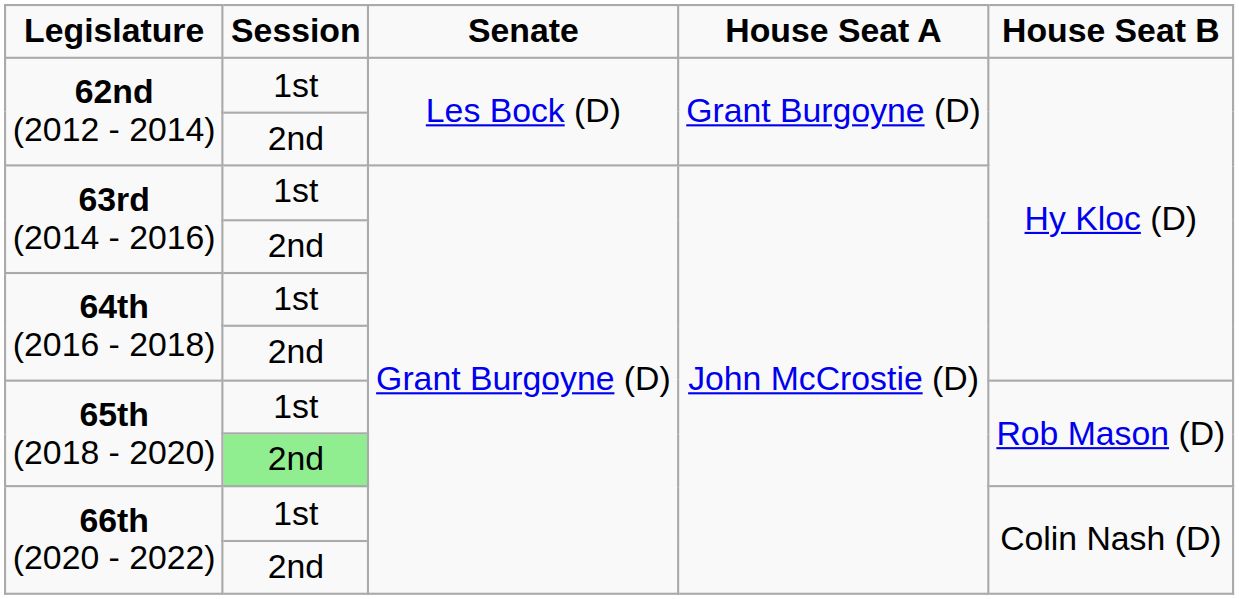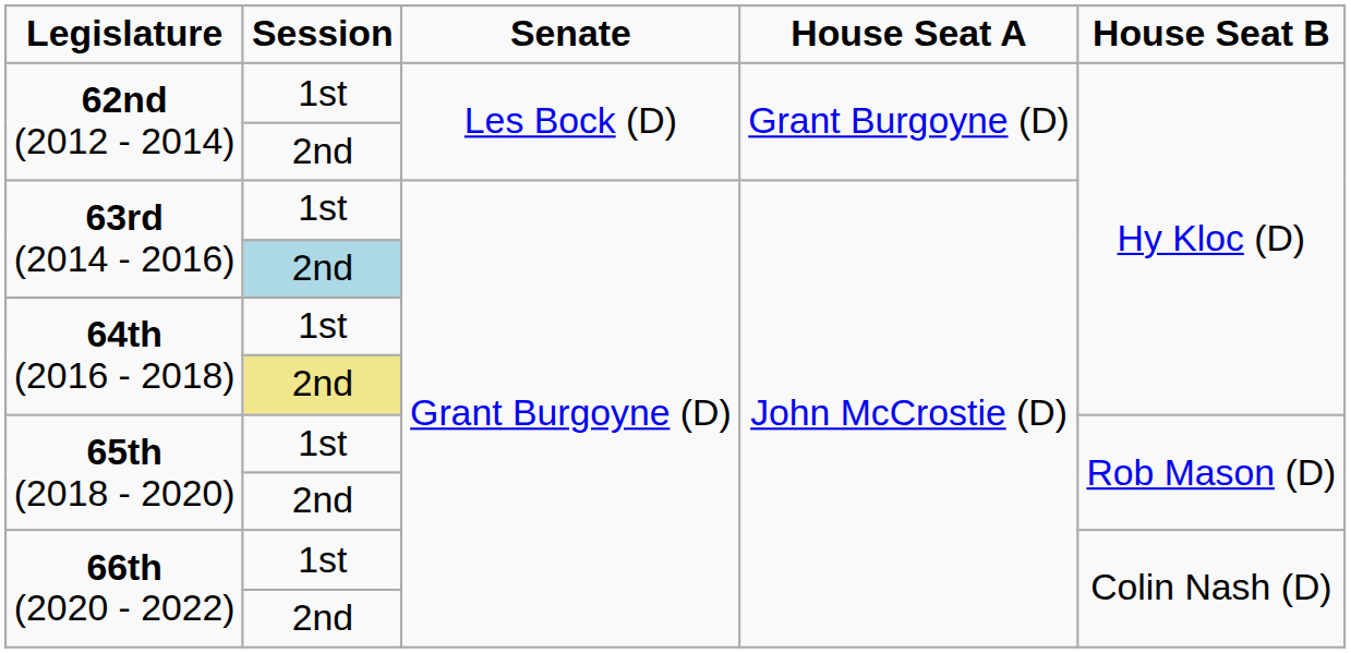63rd (2014 - 2016) / 2nd | Session: no background -> lightblue background
64th (2016 - 2018) / 2nd | Session: no background -> khaki background
65th (2018 - 2020) / 2nd | Session: lightgreen background -> no background
